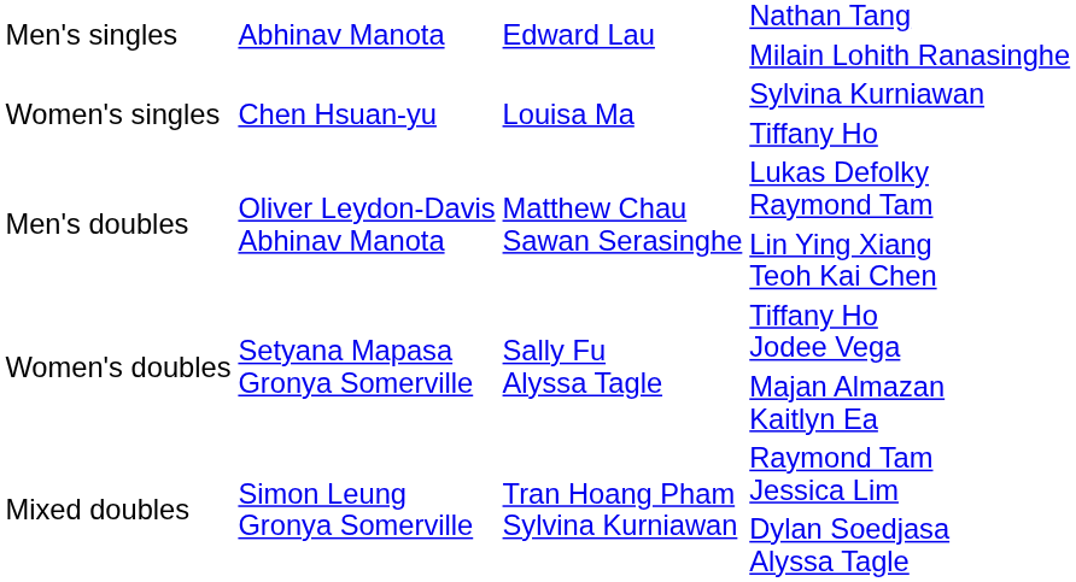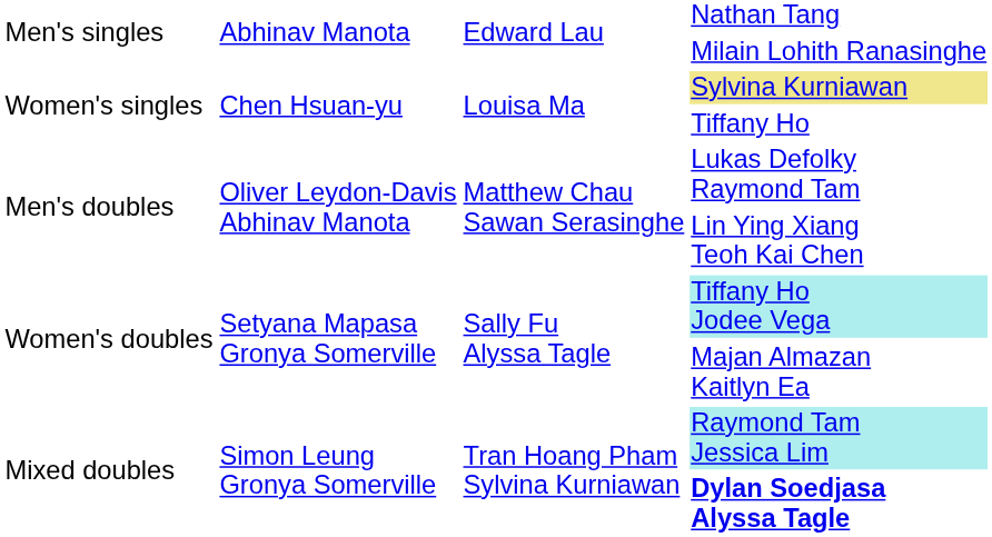Sylvina Kurniawan | column 4: no background -> khaki background
Tiffany Ho Jodee Vega | column 4: no background -> paleturquoise background
Raymond Tam Jessica Lim | column 4: no background -> paleturquoise background
Dylan Soedjasa Alyssa Tagle | column 4: normal -> bold
